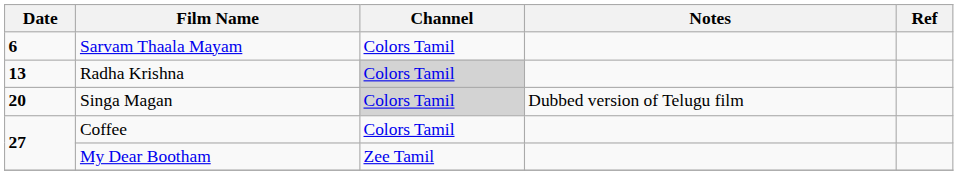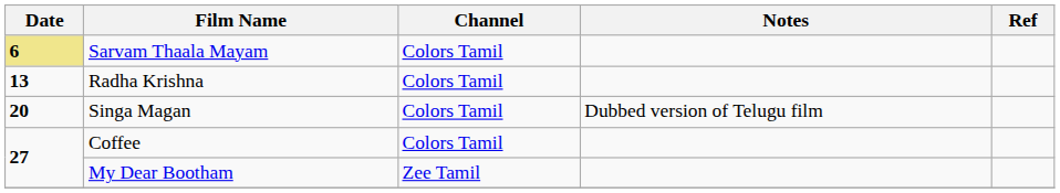Sarvam Thaala Mayam | Date: no background -> khaki background
Radha Krishna | Channel: lightgrey background -> no background
Singa Magan | Channel: lightgrey background -> no background
